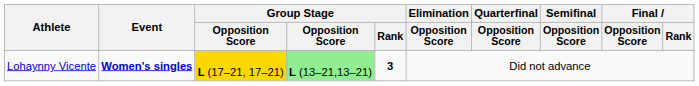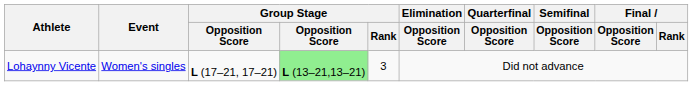Lohaynny Vicente | Event: bold -> normal
Lohaynny Vicente | column 3: gold background -> no background
Lohaynny Vicente | Group Stage / Rank: bold -> normal
